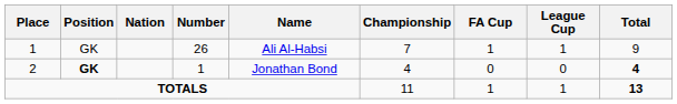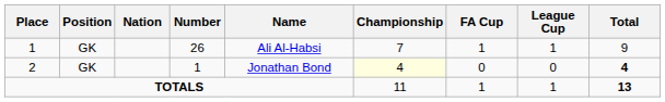2 | Position: bold -> normal
2 | Championship: no background -> lightyellow background
